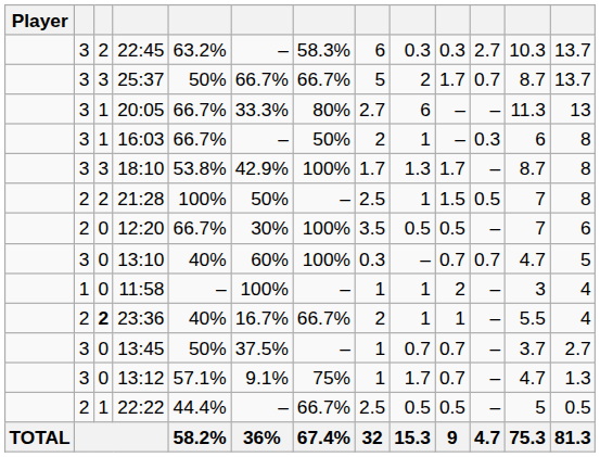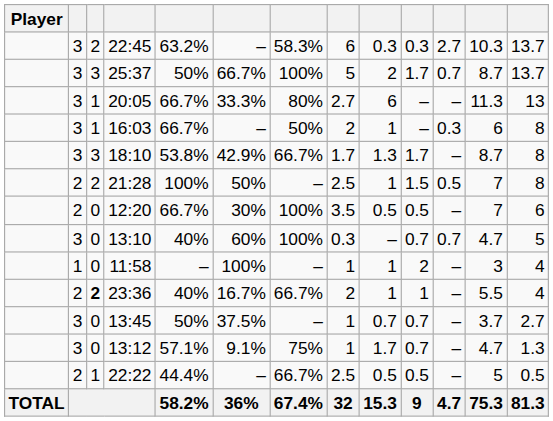25:37 | column 7: 66.7% -> 100%
18:10 | column 7: 100% -> 66.7%
